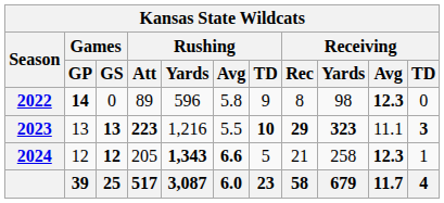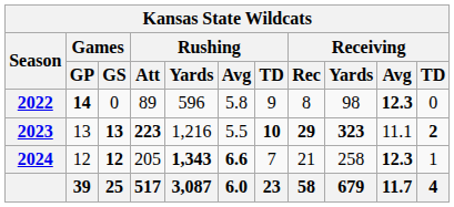2023 | Receiving / TD: 3 -> 2
2024 | Rushing / TD: 5 -> 7
